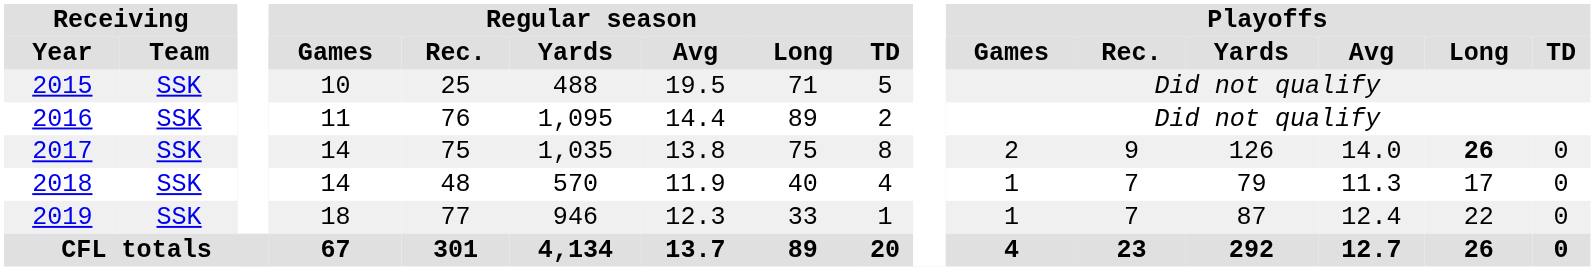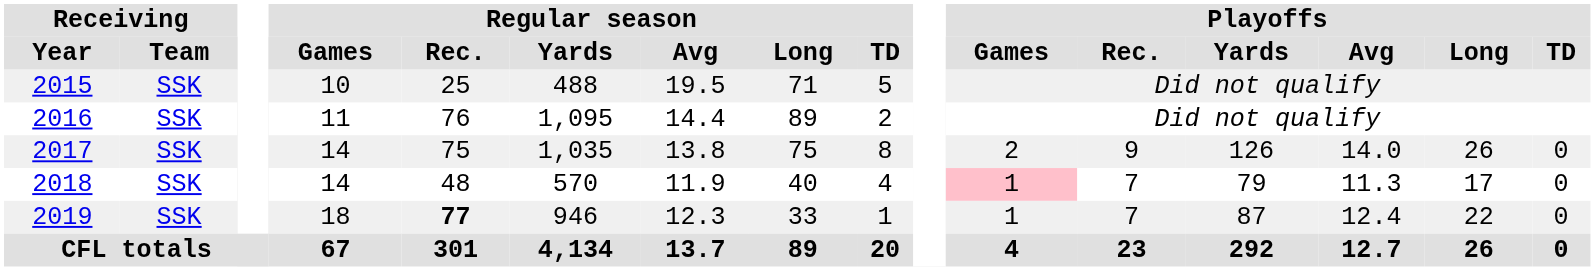2017 | Playoffs / Long: bold -> normal
2018 | Playoffs / Games: no background -> pink background
2019 | Regular season / Rec.: normal -> bold
